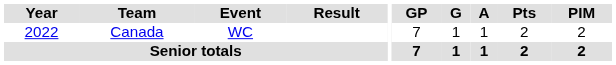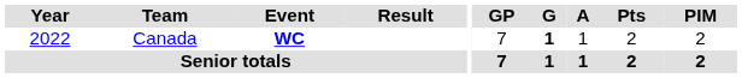Canada | Event: normal -> bold
Canada | G: normal -> bold
